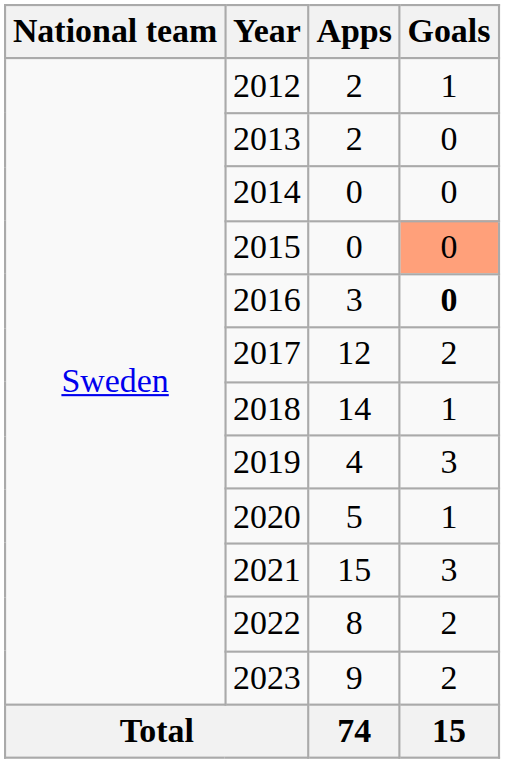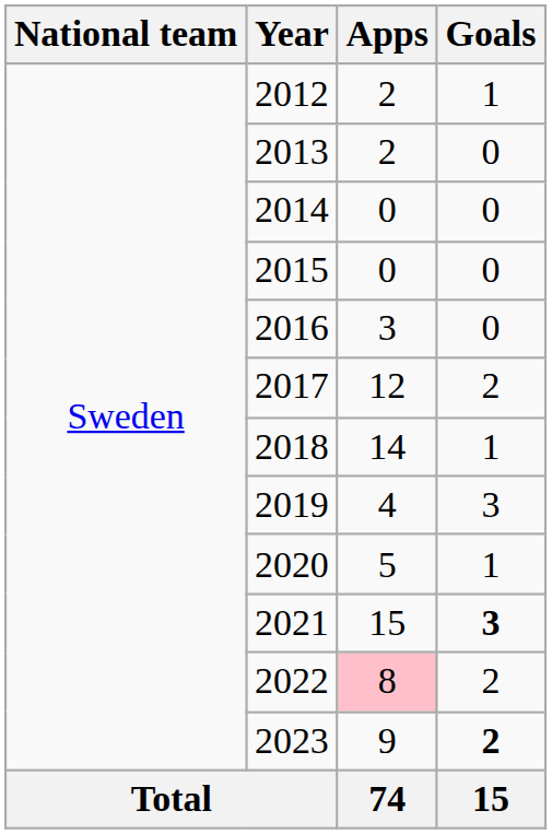2015 | Goals: lightsalmon background -> no background
2016 | Goals: bold -> normal
2021 | Goals: normal -> bold
2022 | Apps: no background -> pink background
2023 | Goals: normal -> bold
